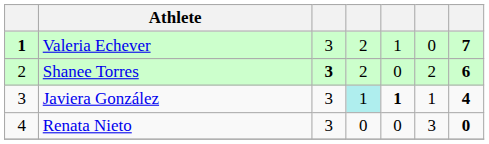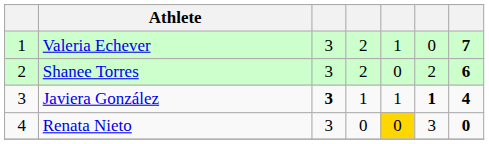Valeria Echever | column 1: bold -> normal
Shanee Torres | column 3: bold -> normal
Javiera González | column 3: normal -> bold
Javiera González | column 4: paleturquoise background -> no background
Javiera González | column 5: bold -> normal
Javiera González | column 6: normal -> bold
Renata Nieto | column 5: no background -> gold background
